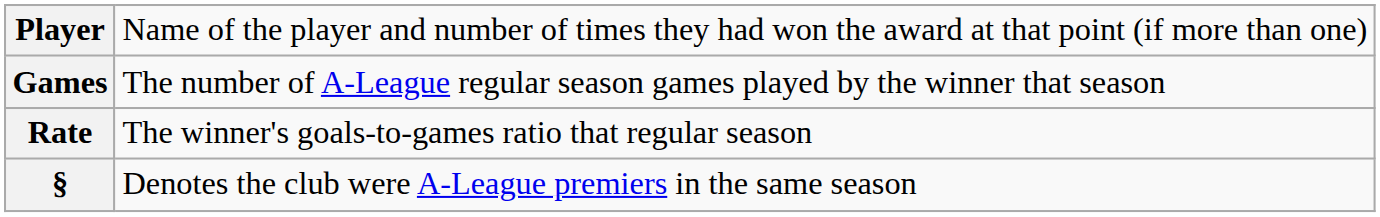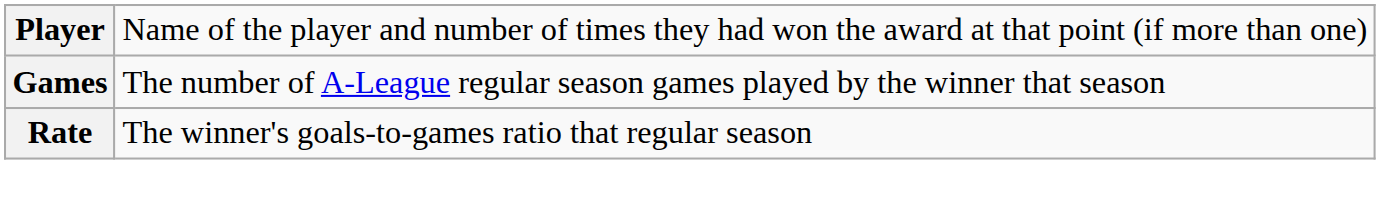- row: § | Denotes the club were A-League premiers in the same season
